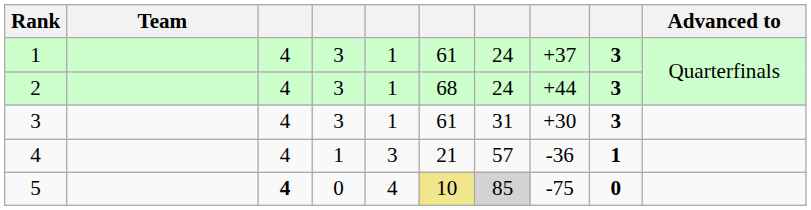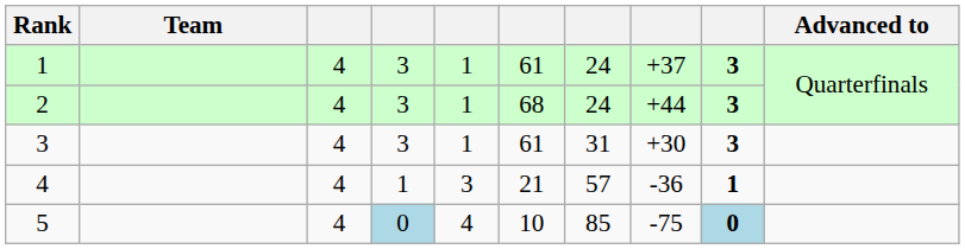5 | column 3: bold -> normal
5 | column 4: no background -> lightblue background
5 | column 6: khaki background -> no background
5 | column 7: lightgrey background -> no background
5 | column 9: no background -> lightblue background
